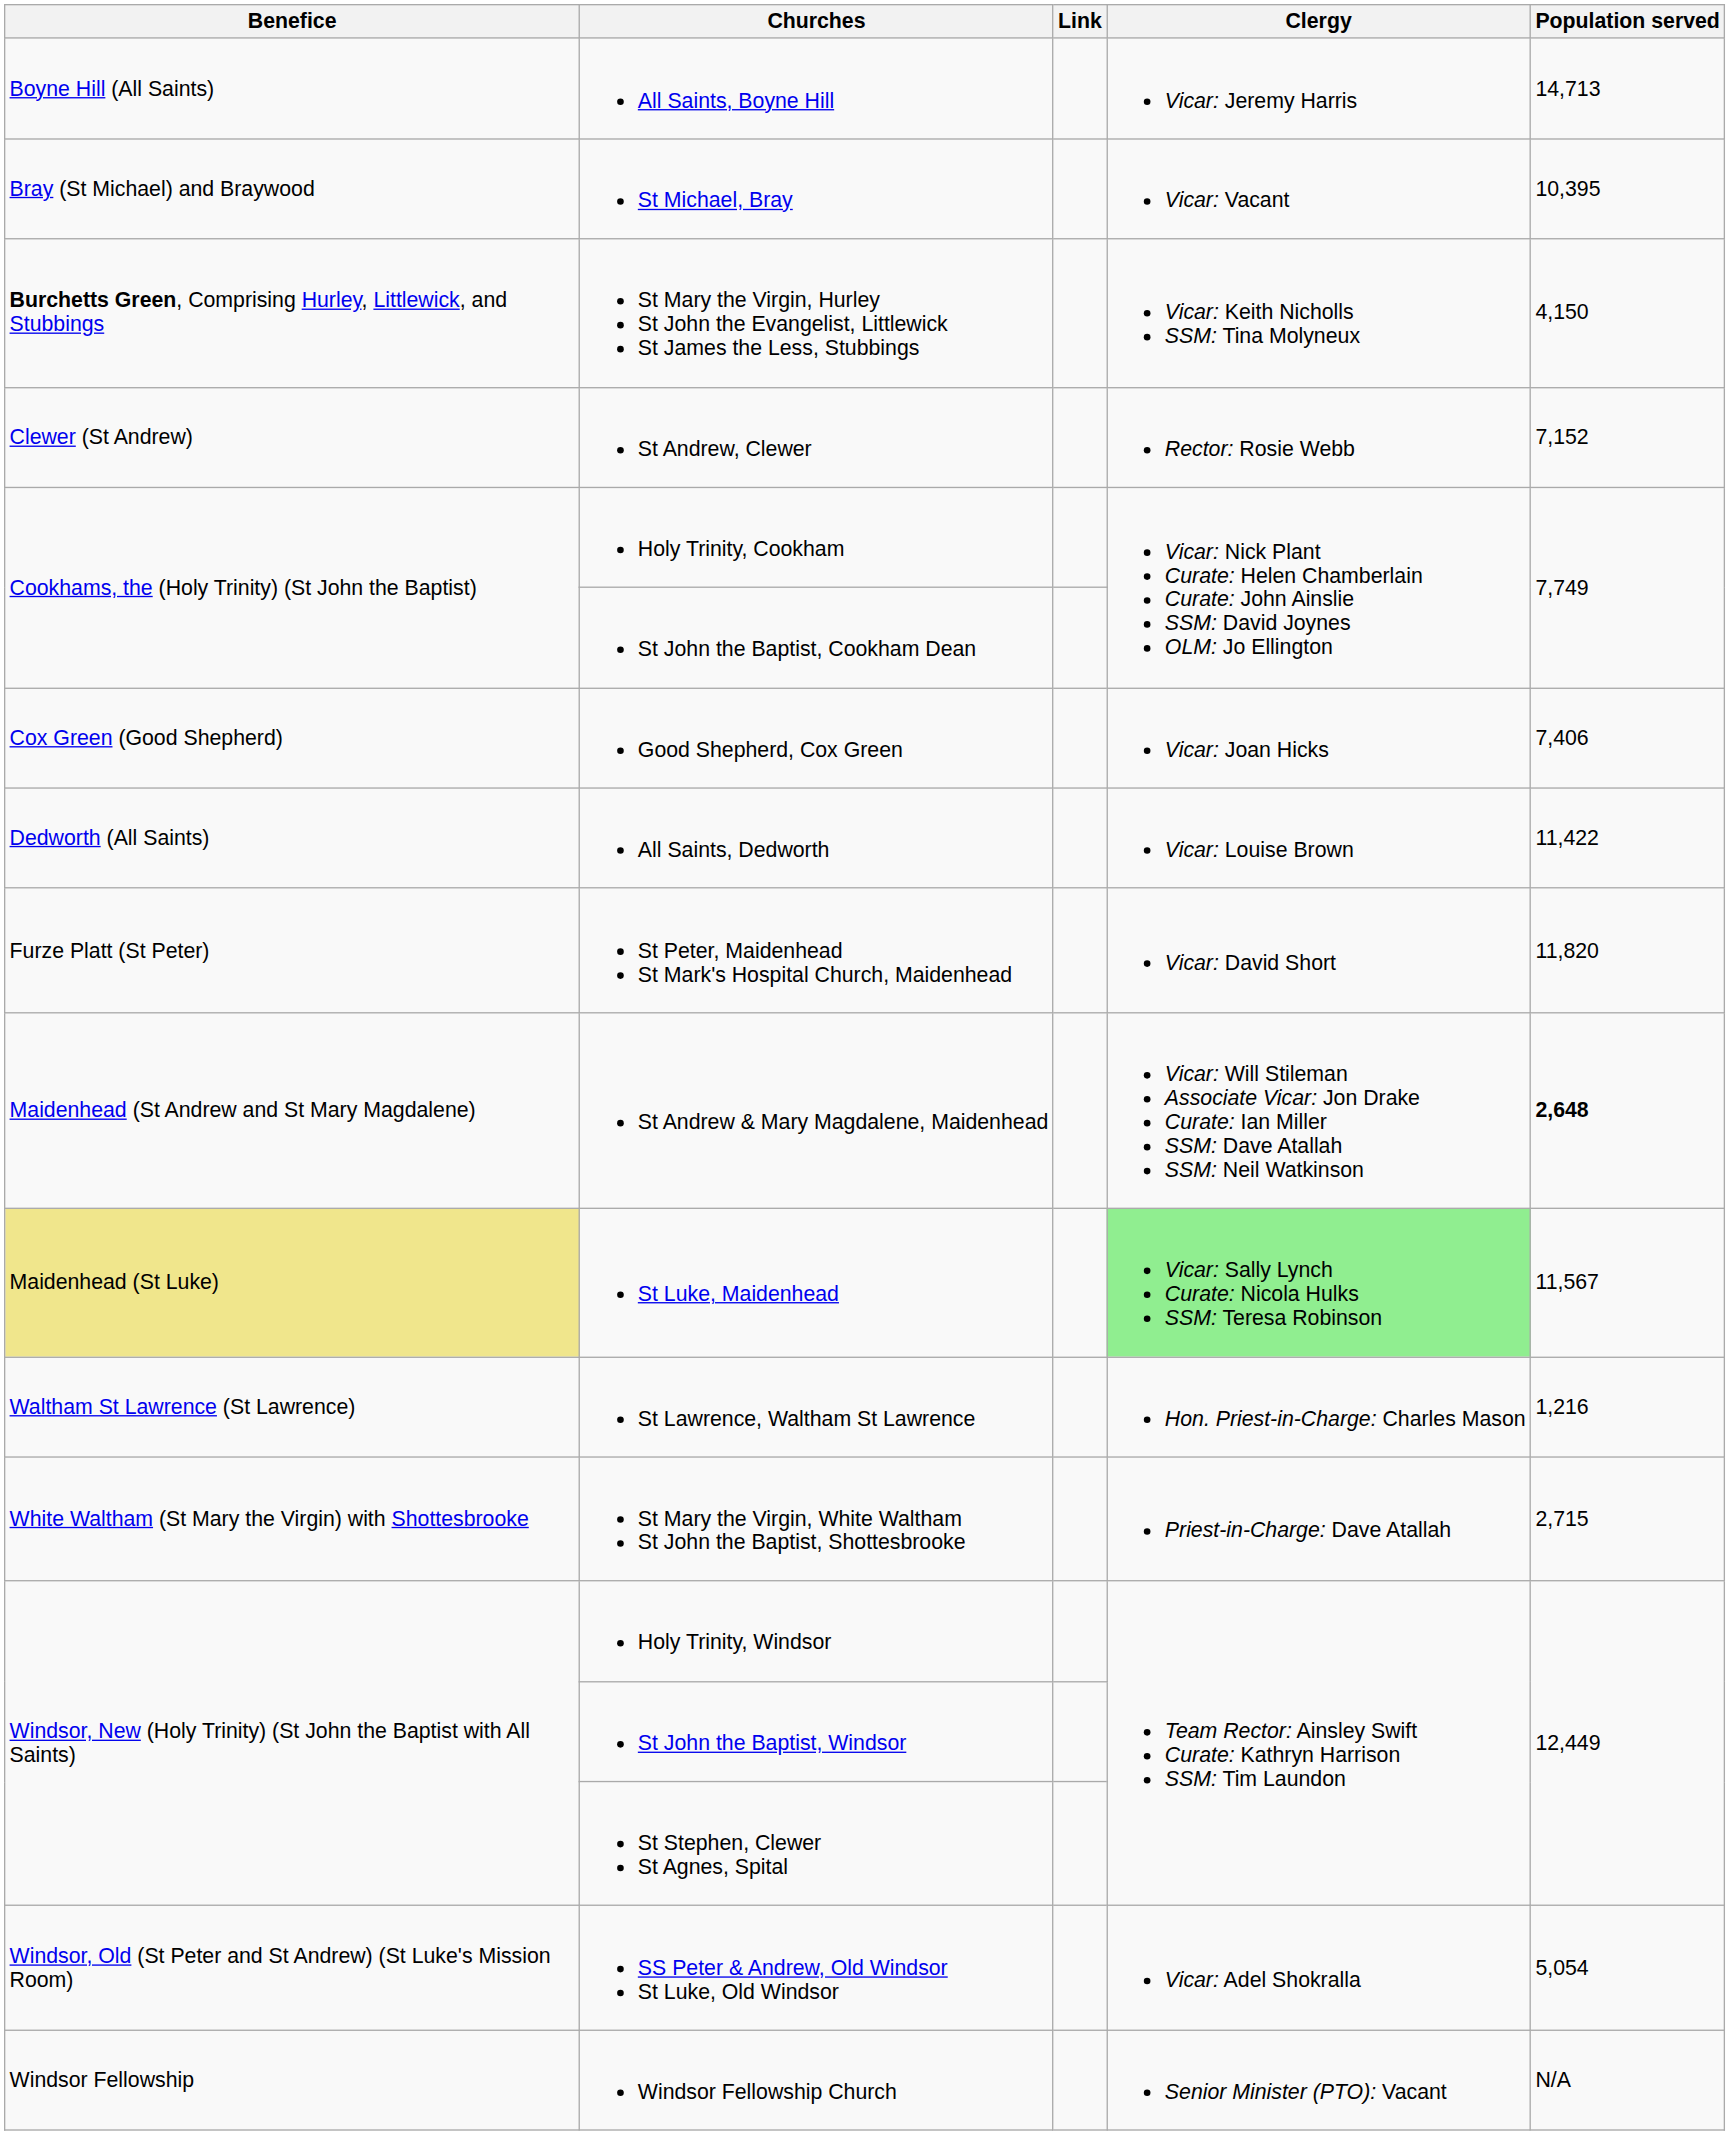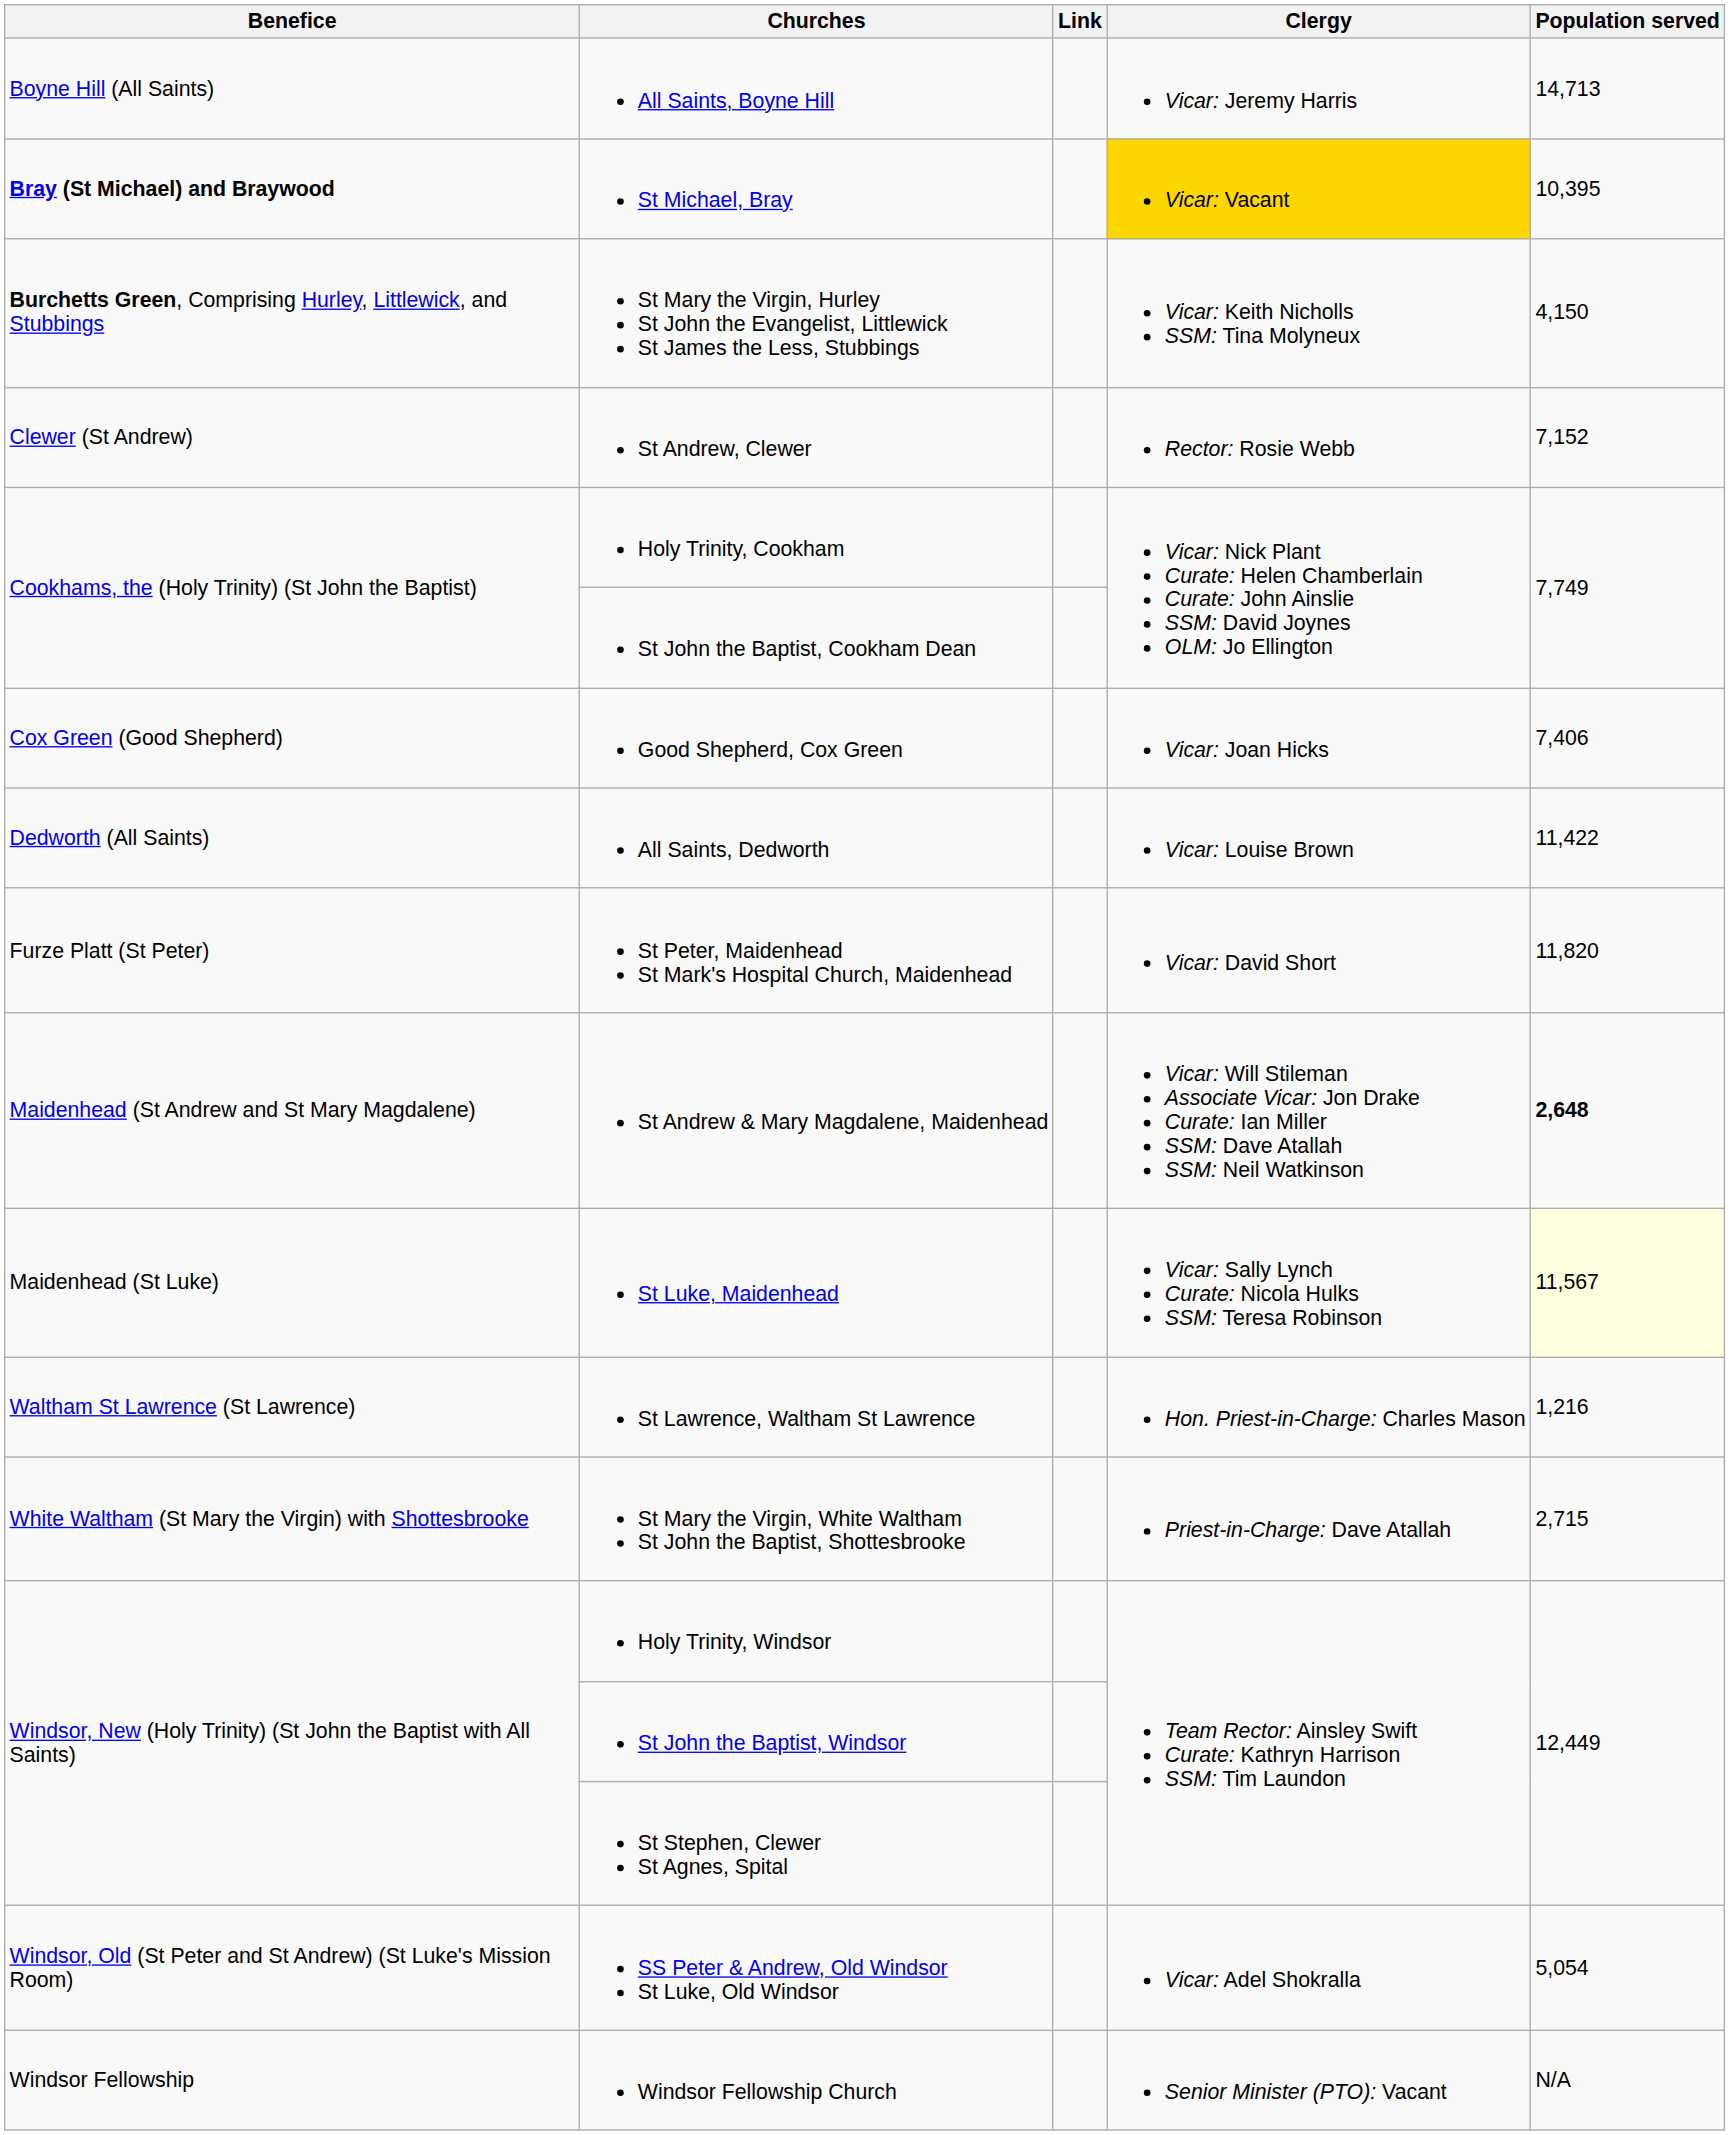St Michael, Bray | Benefice: normal -> bold
St Michael, Bray | Clergy: no background -> gold background
St Luke, Maidenhead | Benefice: khaki background -> no background
St Luke, Maidenhead | Clergy: lightgreen background -> no background
St Luke, Maidenhead | Population served: no background -> lightyellow background
